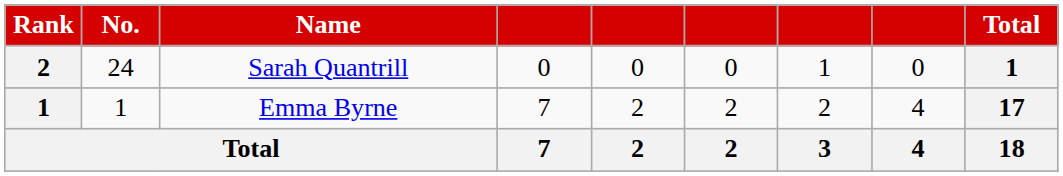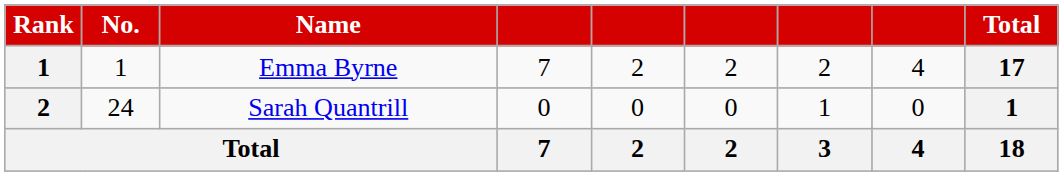rows swapped: Emma Byrne <-> Sarah Quantrill
